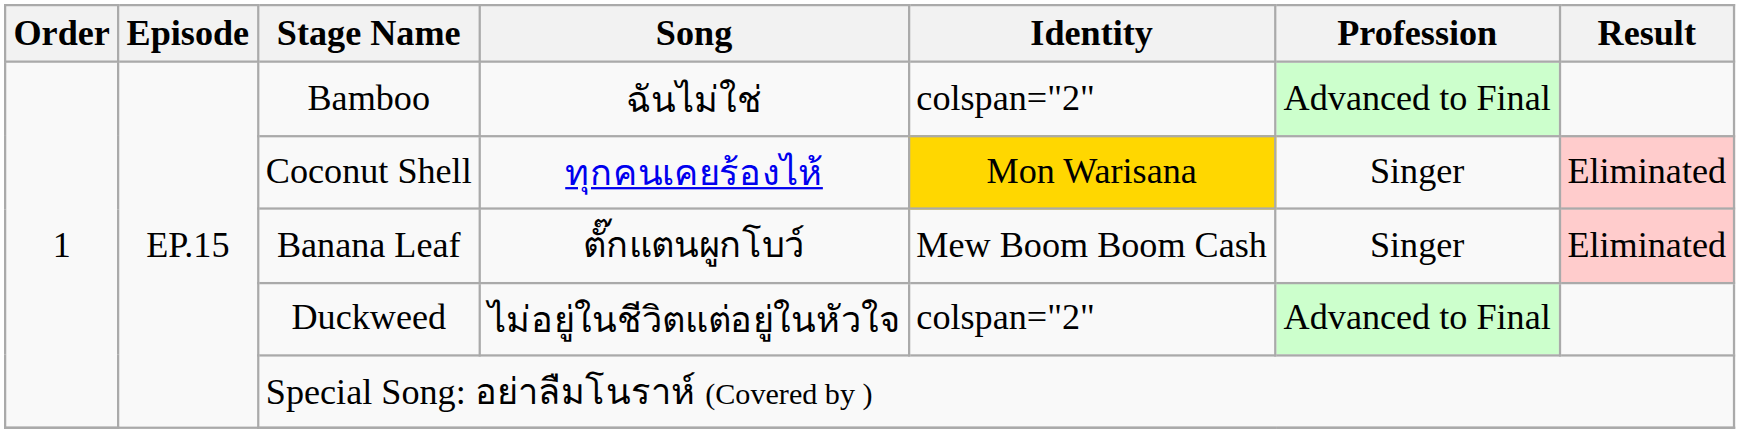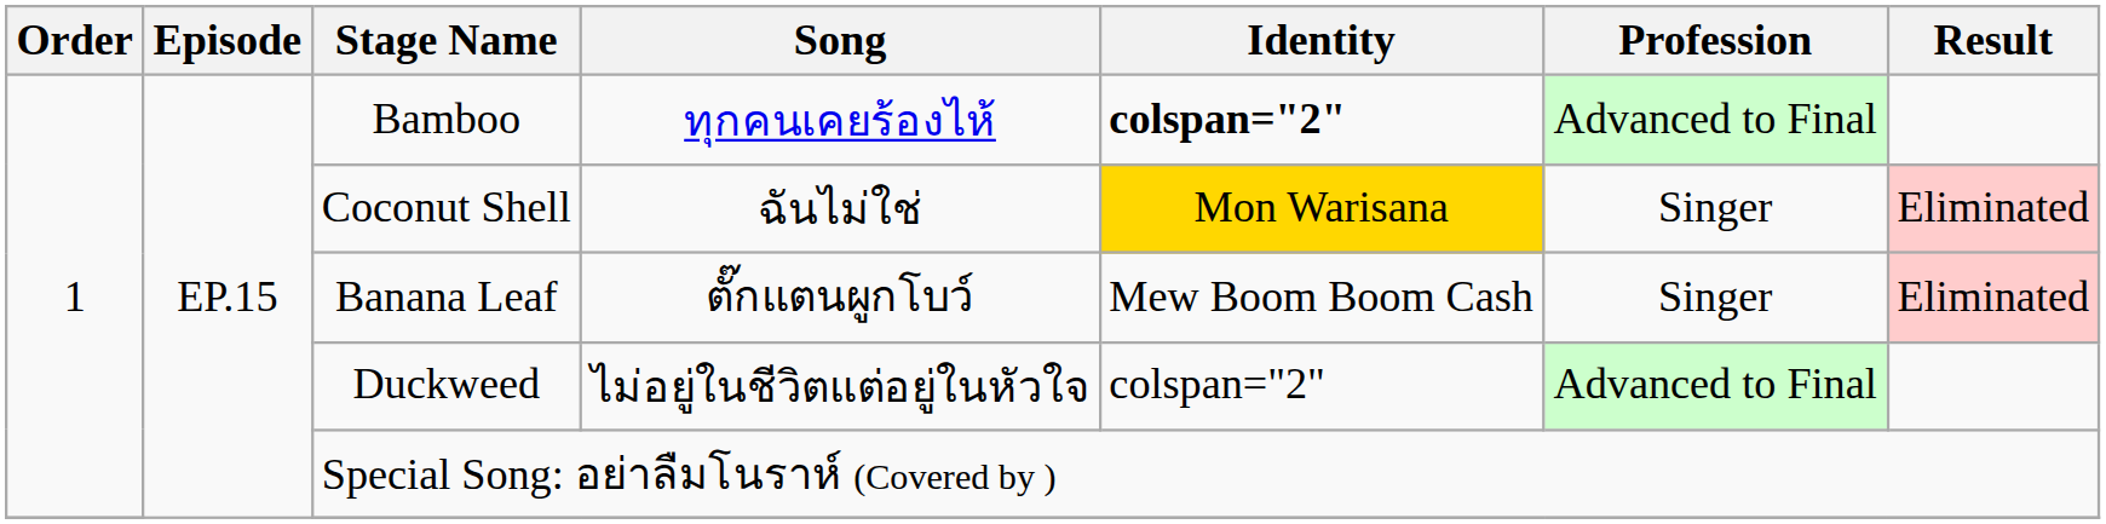Bamboo | Song: ฉันไม่ใช่ -> ทุกคนเคยร้องไห้
Bamboo | Identity: normal -> bold
Coconut Shell | Song: ทุกคนเคยร้องไห้ -> ฉันไม่ใช่
